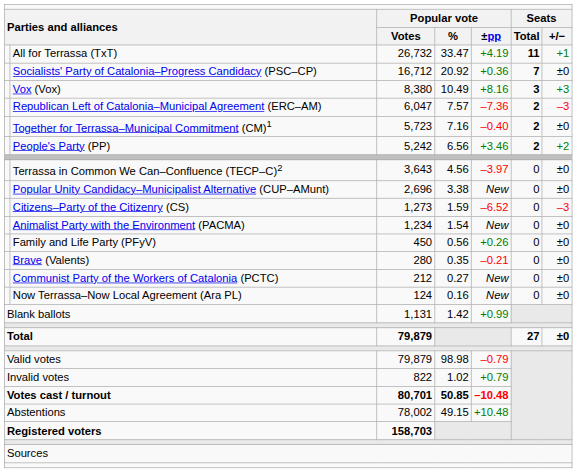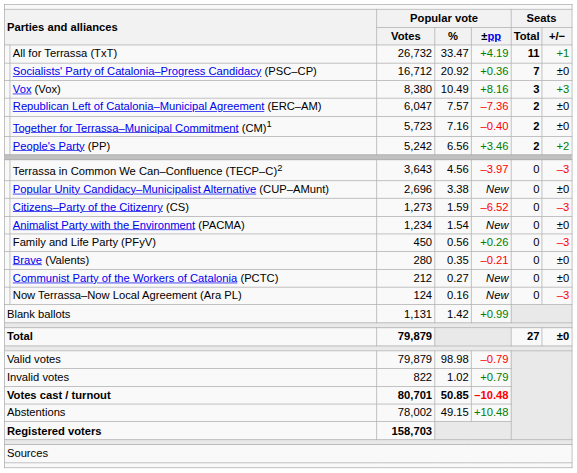Republican Left of Catalonia–Municipal Agreement (ERC–AM) | column 7: –3 -> ±0
Terrassa in Common We Can–Confluence (TECP–C)2 | column 7: ±0 -> –3
Family and Life Party (PFyV) | column 7: ±0 -> –3
Now Terrassa–Now Local Agreement (Ara PL) | column 7: ±0 -> –3
